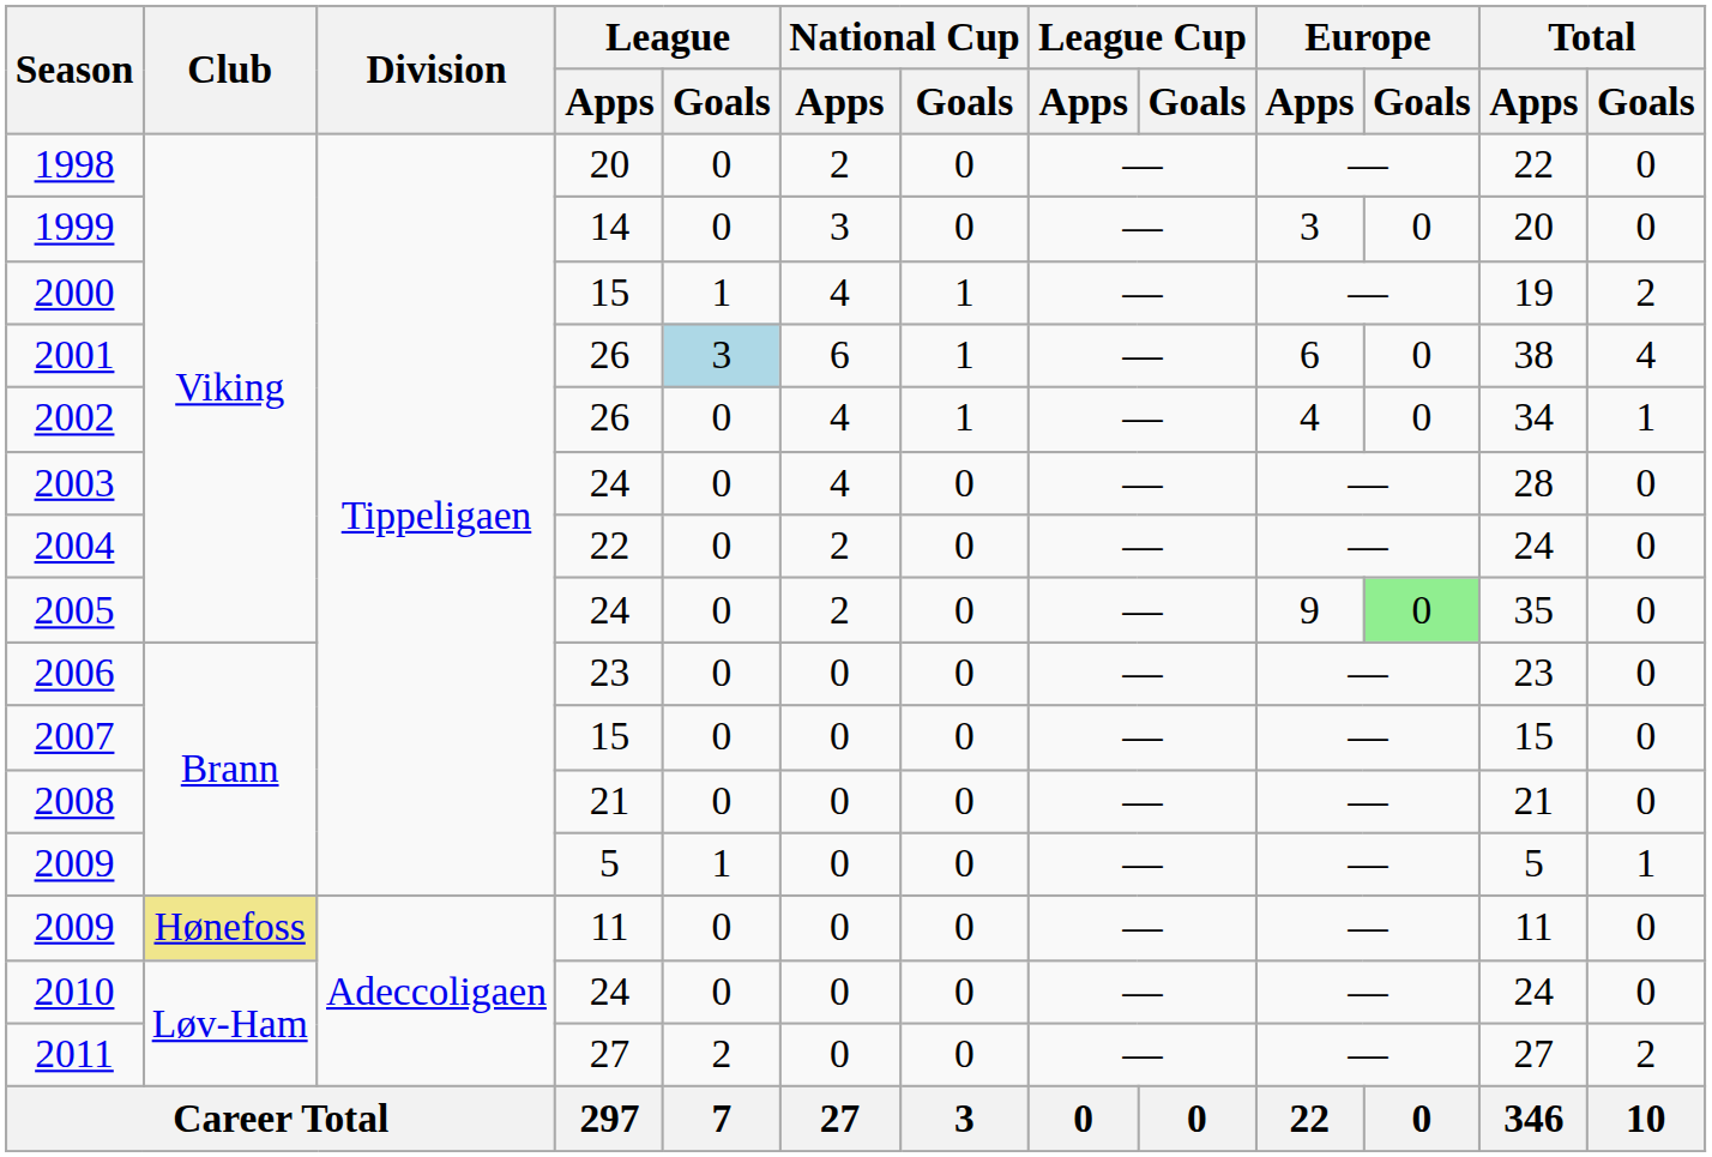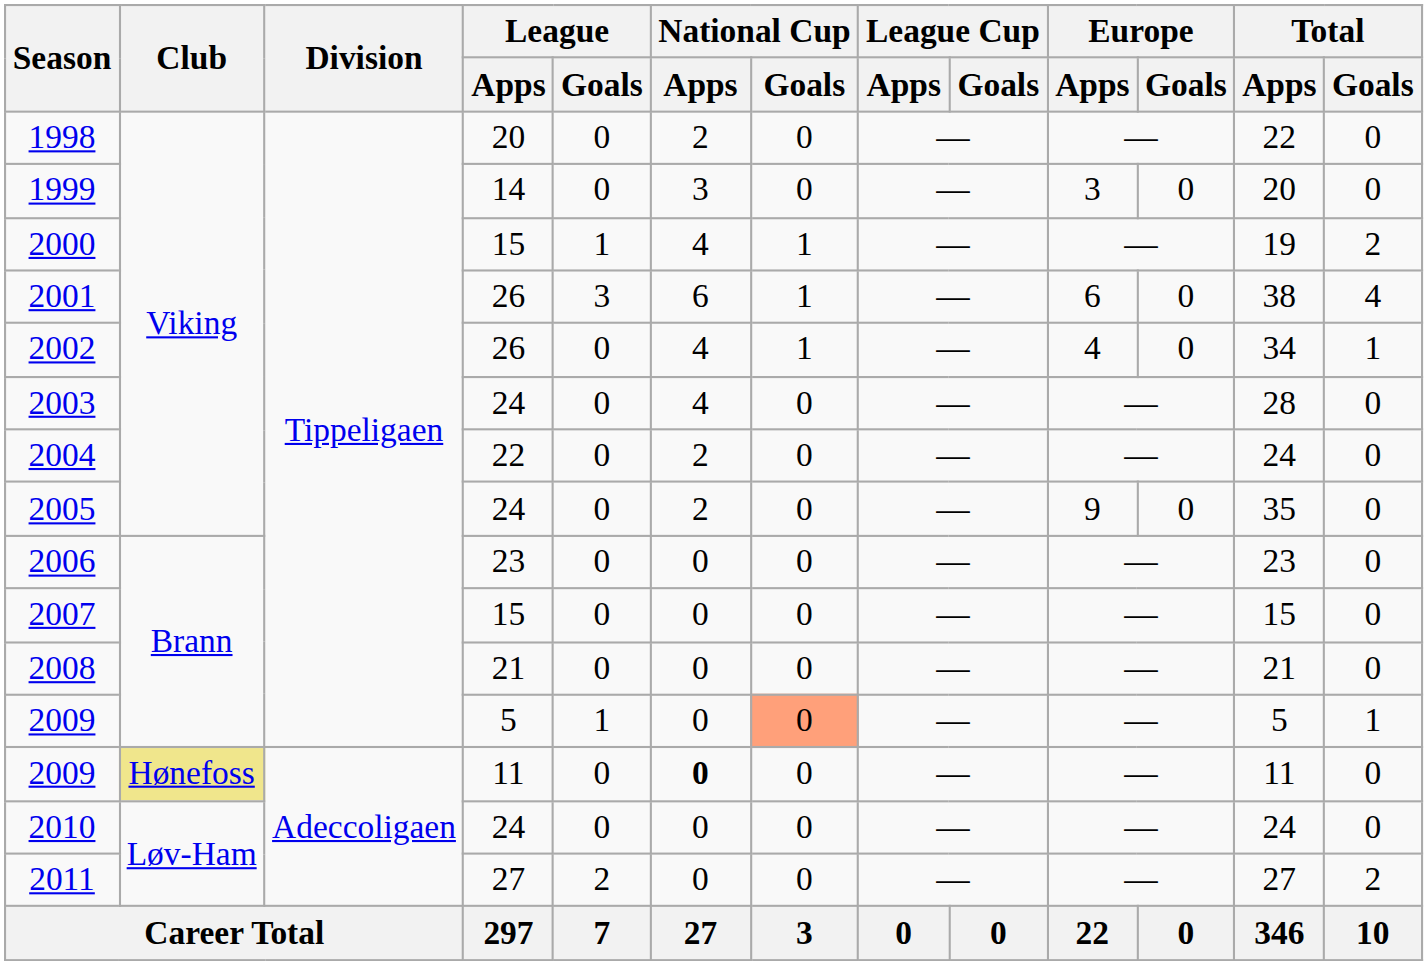2001 | League / Goals: lightblue background -> no background
2005 | Europe / Goals: lightgreen background -> no background
2009 / 5 | National Cup / Goals: no background -> lightsalmon background
2009 / 11 | National Cup / Apps: normal -> bold
